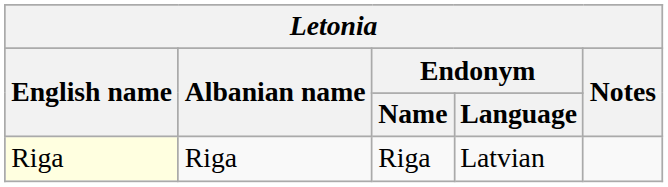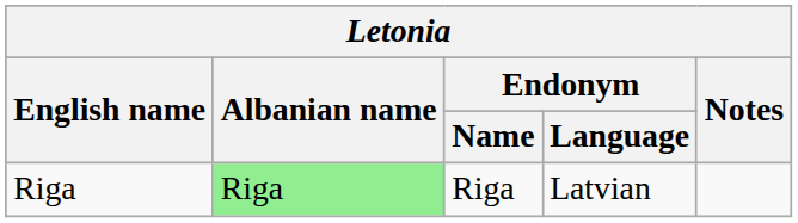row 4 | English name: lightyellow background -> no background
row 4 | Albanian name: no background -> lightgreen background
